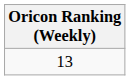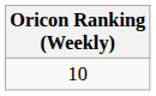row 2 | column 1: 13 -> 10
